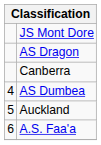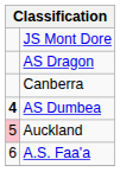AS Dumbea | column 1: normal -> bold
Auckland | column 1: no background -> pink background
